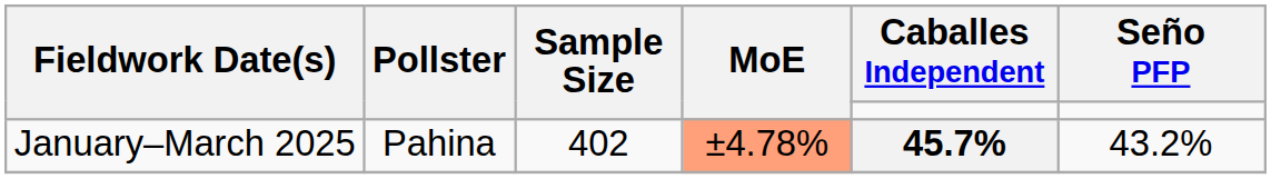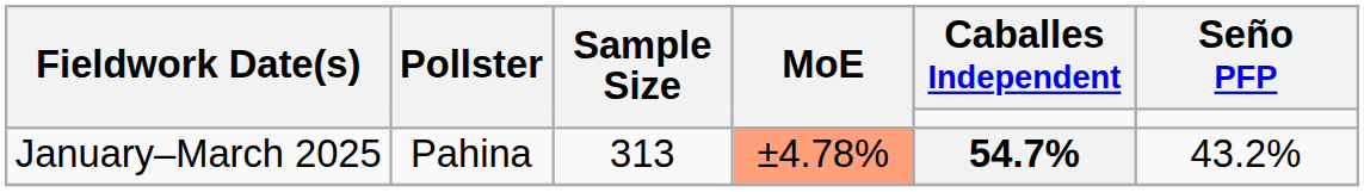January–March 2025 | Sample Size: 402 -> 313
January–March 2025 | Caballes Independent: 45.7% -> 54.7%
